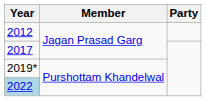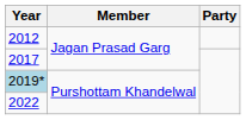2019* | Year: no background -> lightblue background
2022 | Year: lightblue background -> no background
